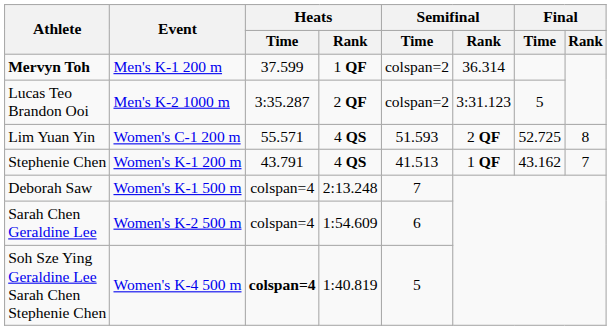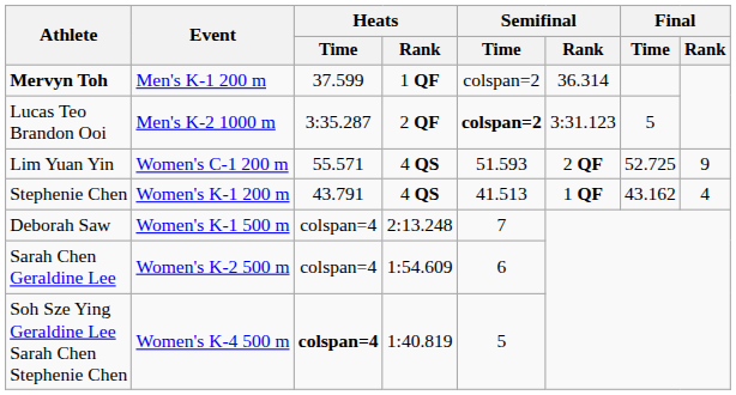Lucas Teo Brandon Ooi | Semifinal / Time: normal -> bold
Lim Yuan Yin | Final / Rank: 8 -> 9
Stephenie Chen | Final / Rank: 7 -> 4
